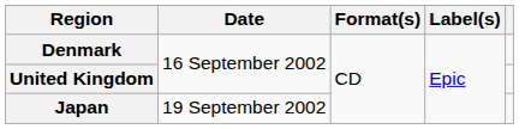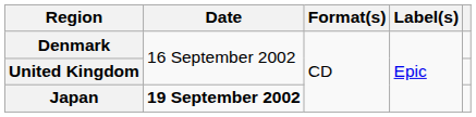Japan | Date: normal -> bold
